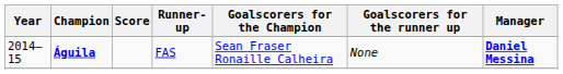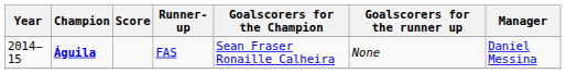Águila | Manager: bold -> normal
